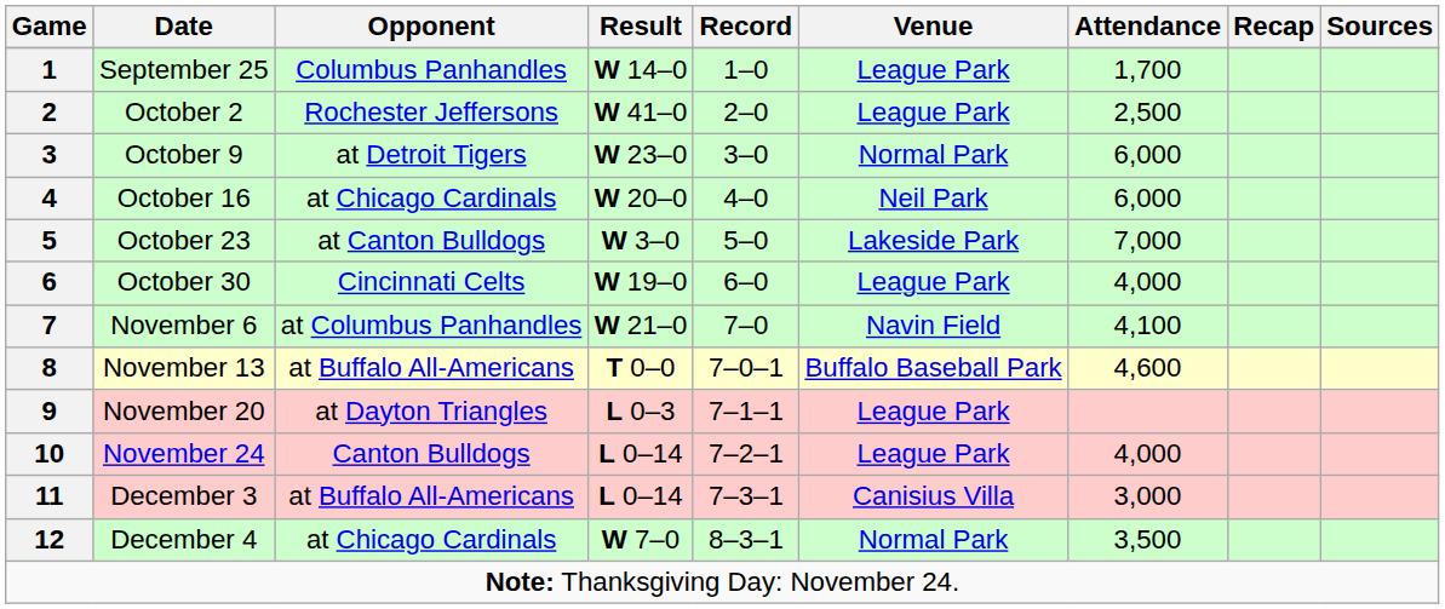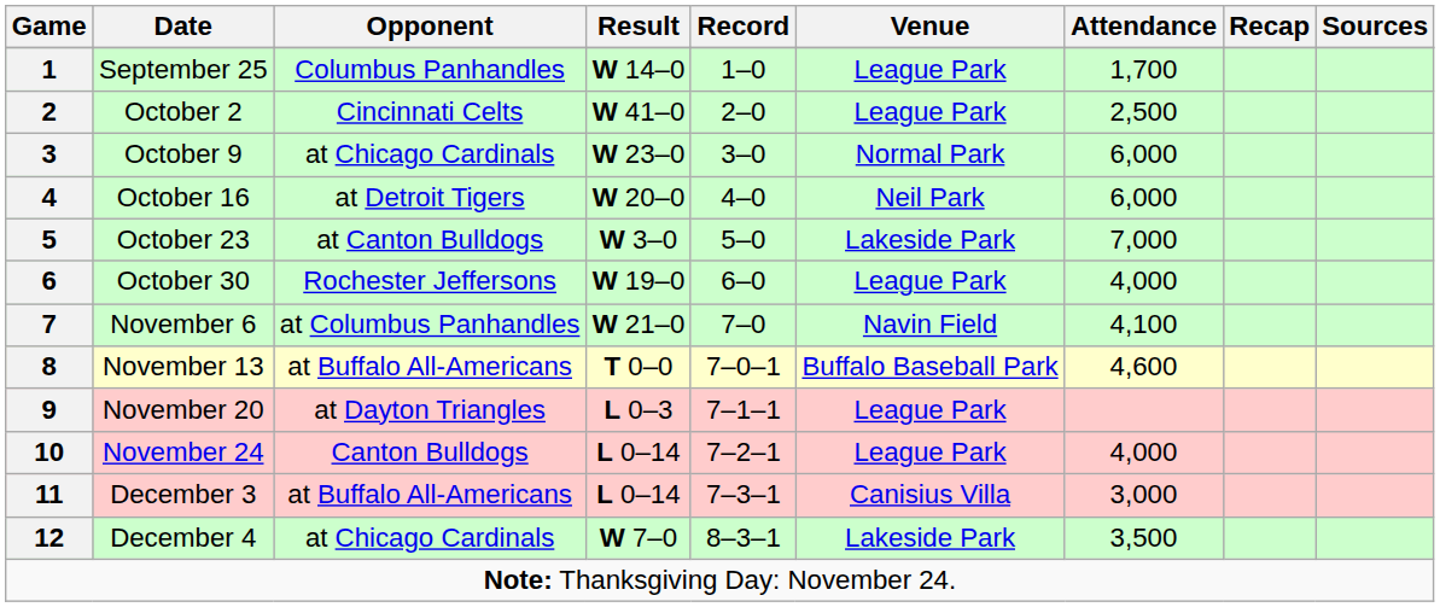2 | Opponent: Rochester Jeffersons -> Cincinnati Celts
3 | Opponent: at Detroit Tigers -> at Chicago Cardinals
4 | Opponent: at Chicago Cardinals -> at Detroit Tigers
6 | Opponent: Cincinnati Celts -> Rochester Jeffersons
12 | Venue: Normal Park -> Lakeside Park
